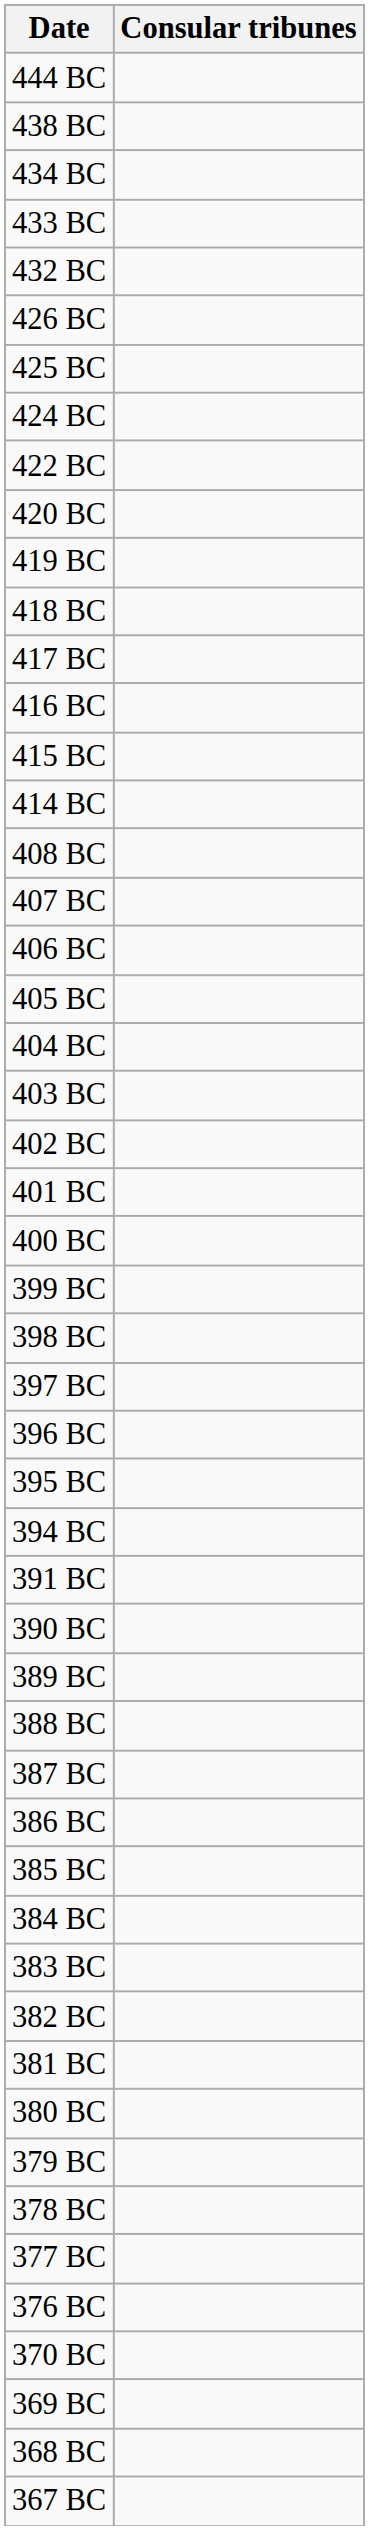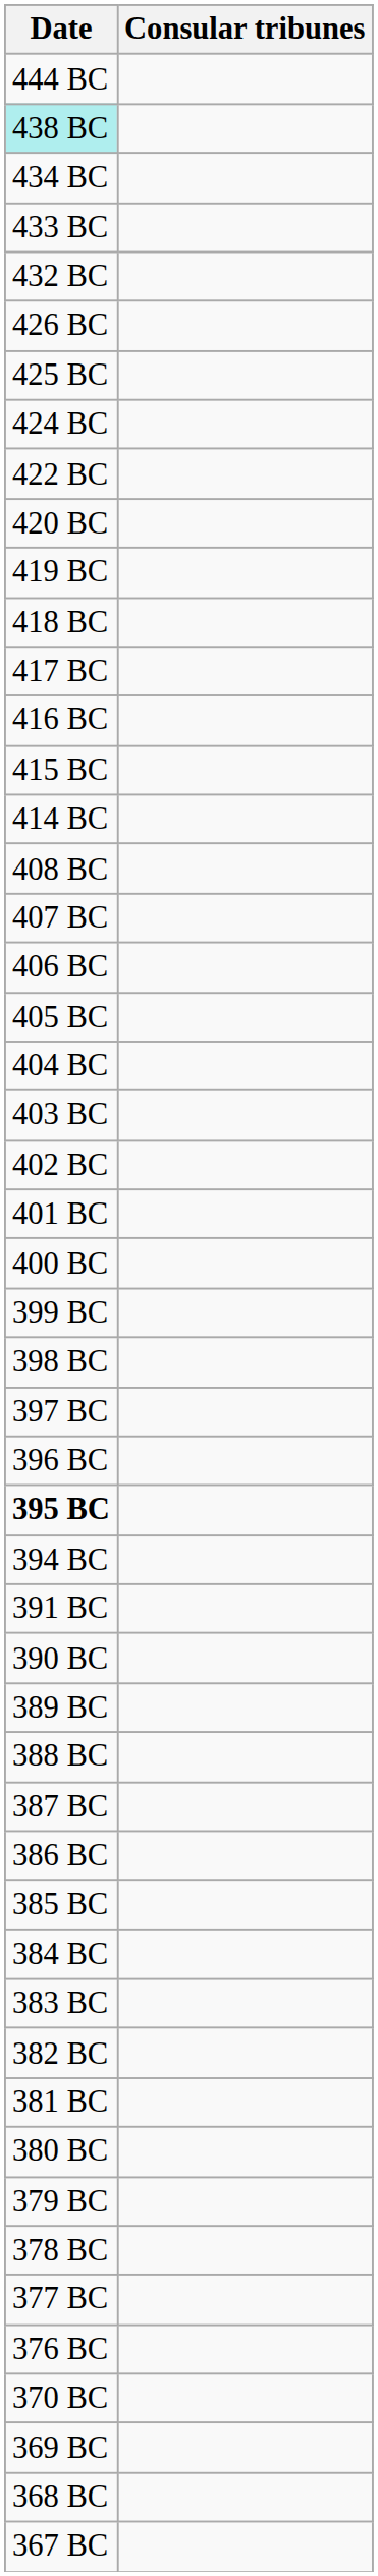438 BC | Date: no background -> paleturquoise background
395 BC | Date: normal -> bold
